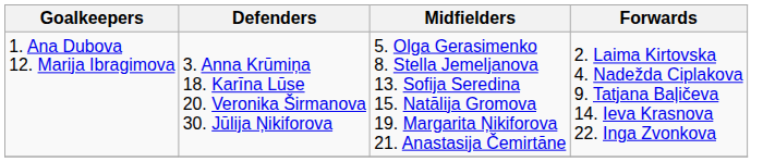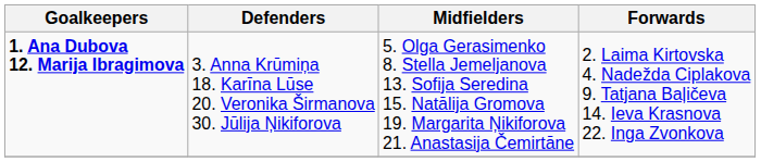1. Ana Dubova 12. Marija Ibragimova | Goalkeepers: normal -> bold
